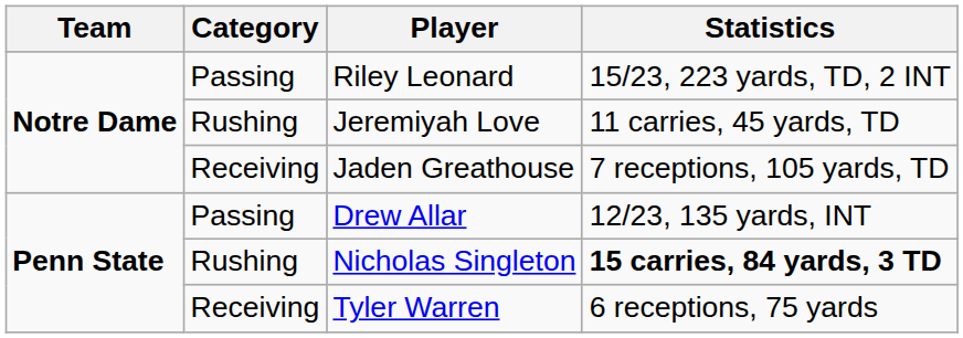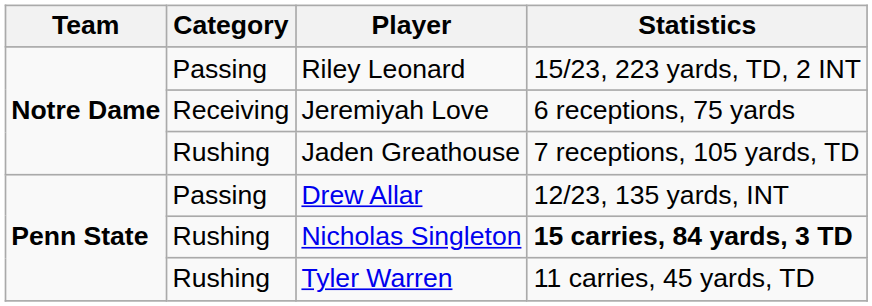Jeremiyah Love | Category: Rushing -> Receiving
Jeremiyah Love | Statistics: 11 carries, 45 yards, TD -> 6 receptions, 75 yards
Jaden Greathouse | Category: Receiving -> Rushing
Tyler Warren | Category: Receiving -> Rushing
Tyler Warren | Statistics: 6 receptions, 75 yards -> 11 carries, 45 yards, TD
